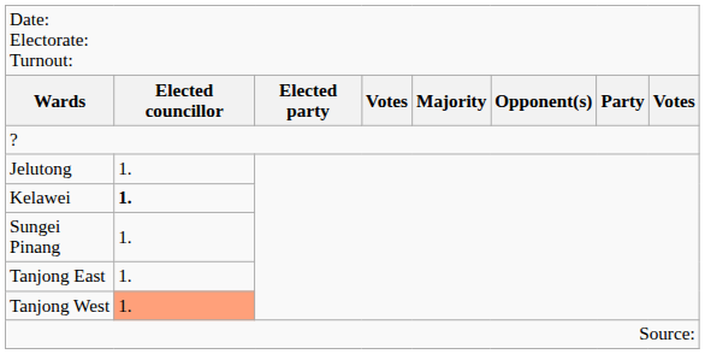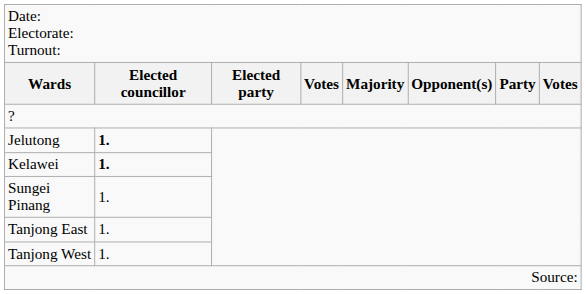Jelutong | column 2: normal -> bold
Tanjong West | column 2: lightsalmon background -> no background
